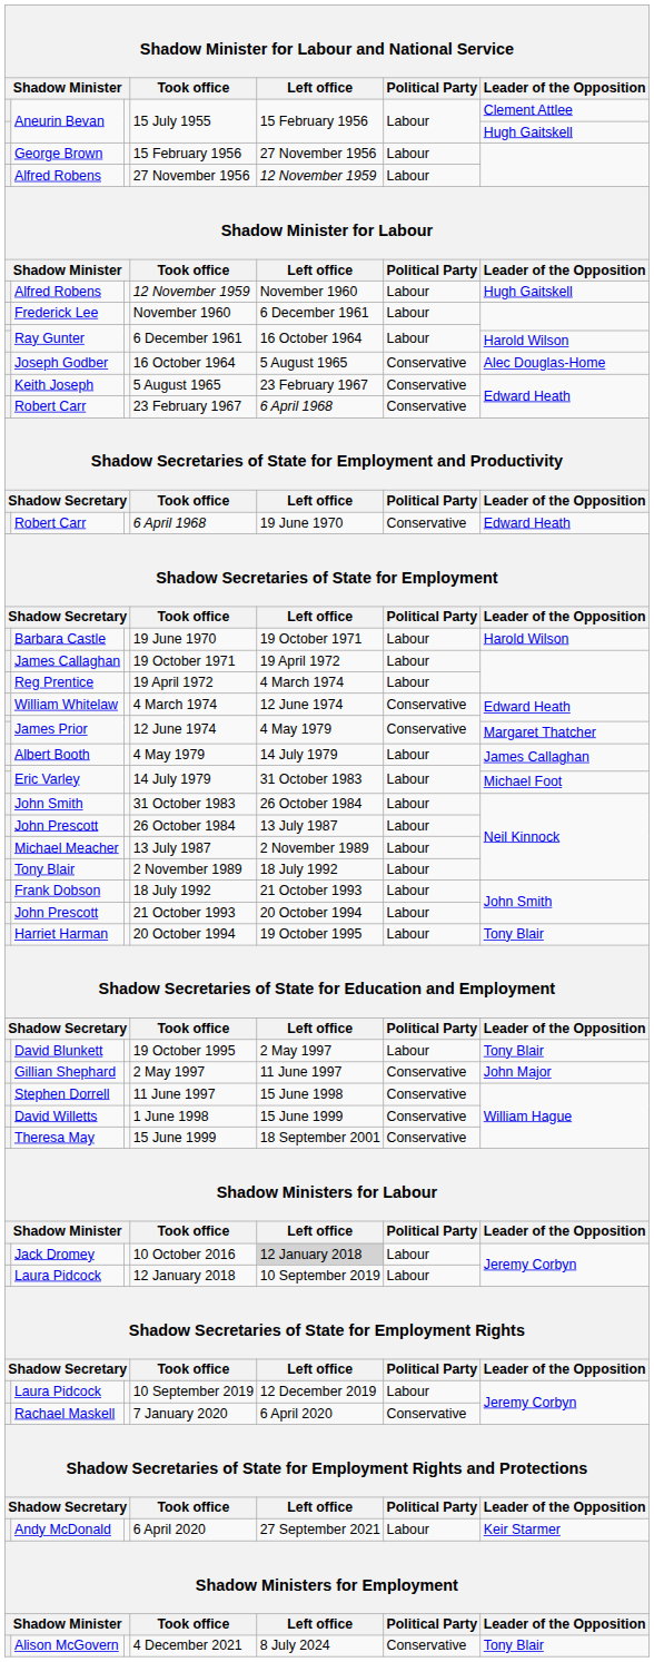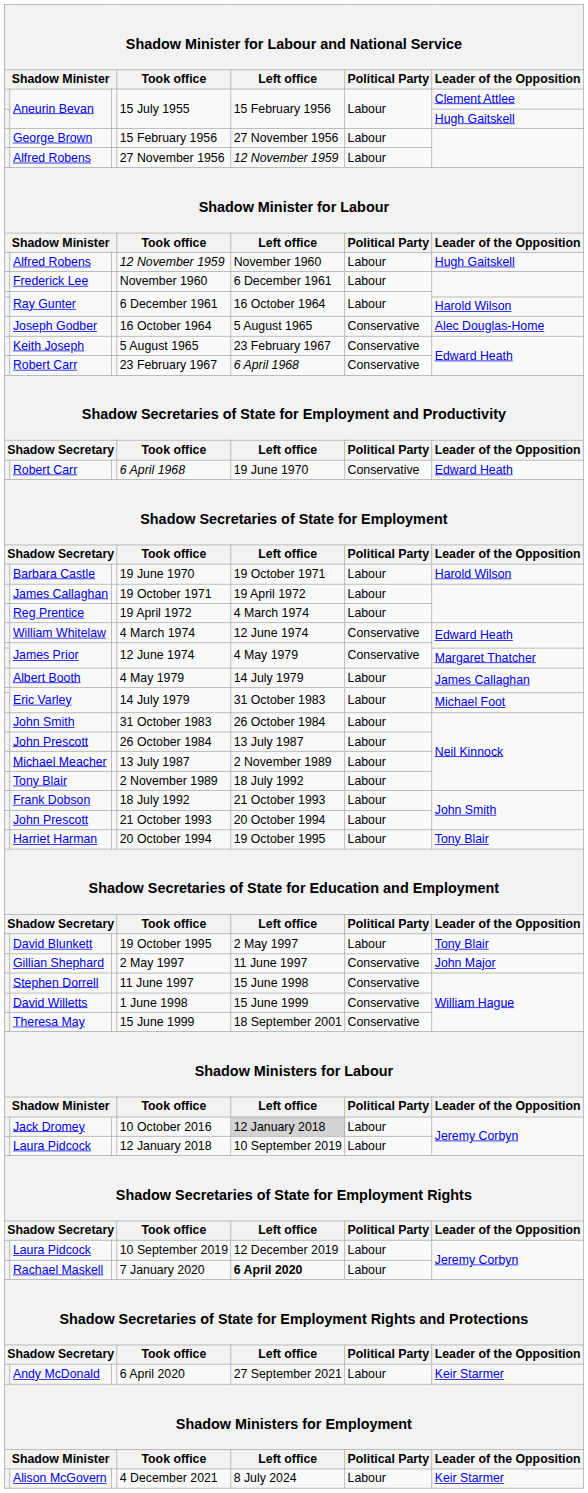7 January 2020 | Left office: normal -> bold
7 January 2020 | Political Party: Conservative -> Labour
4 December 2021 | Political Party: Conservative -> Labour
4 December 2021 | Leader of the Opposition: Tony Blair -> Keir Starmer
